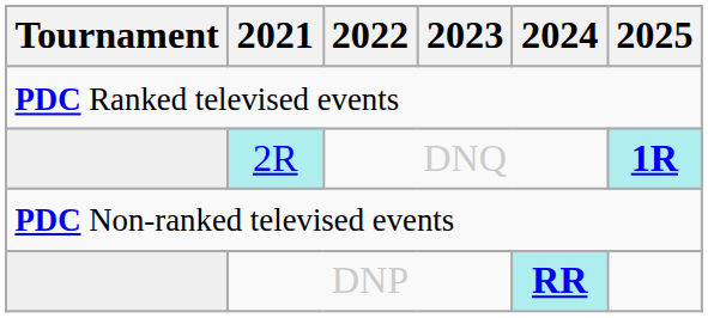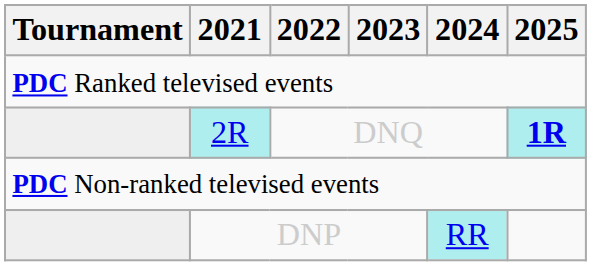DNP | 2024: bold -> normal
